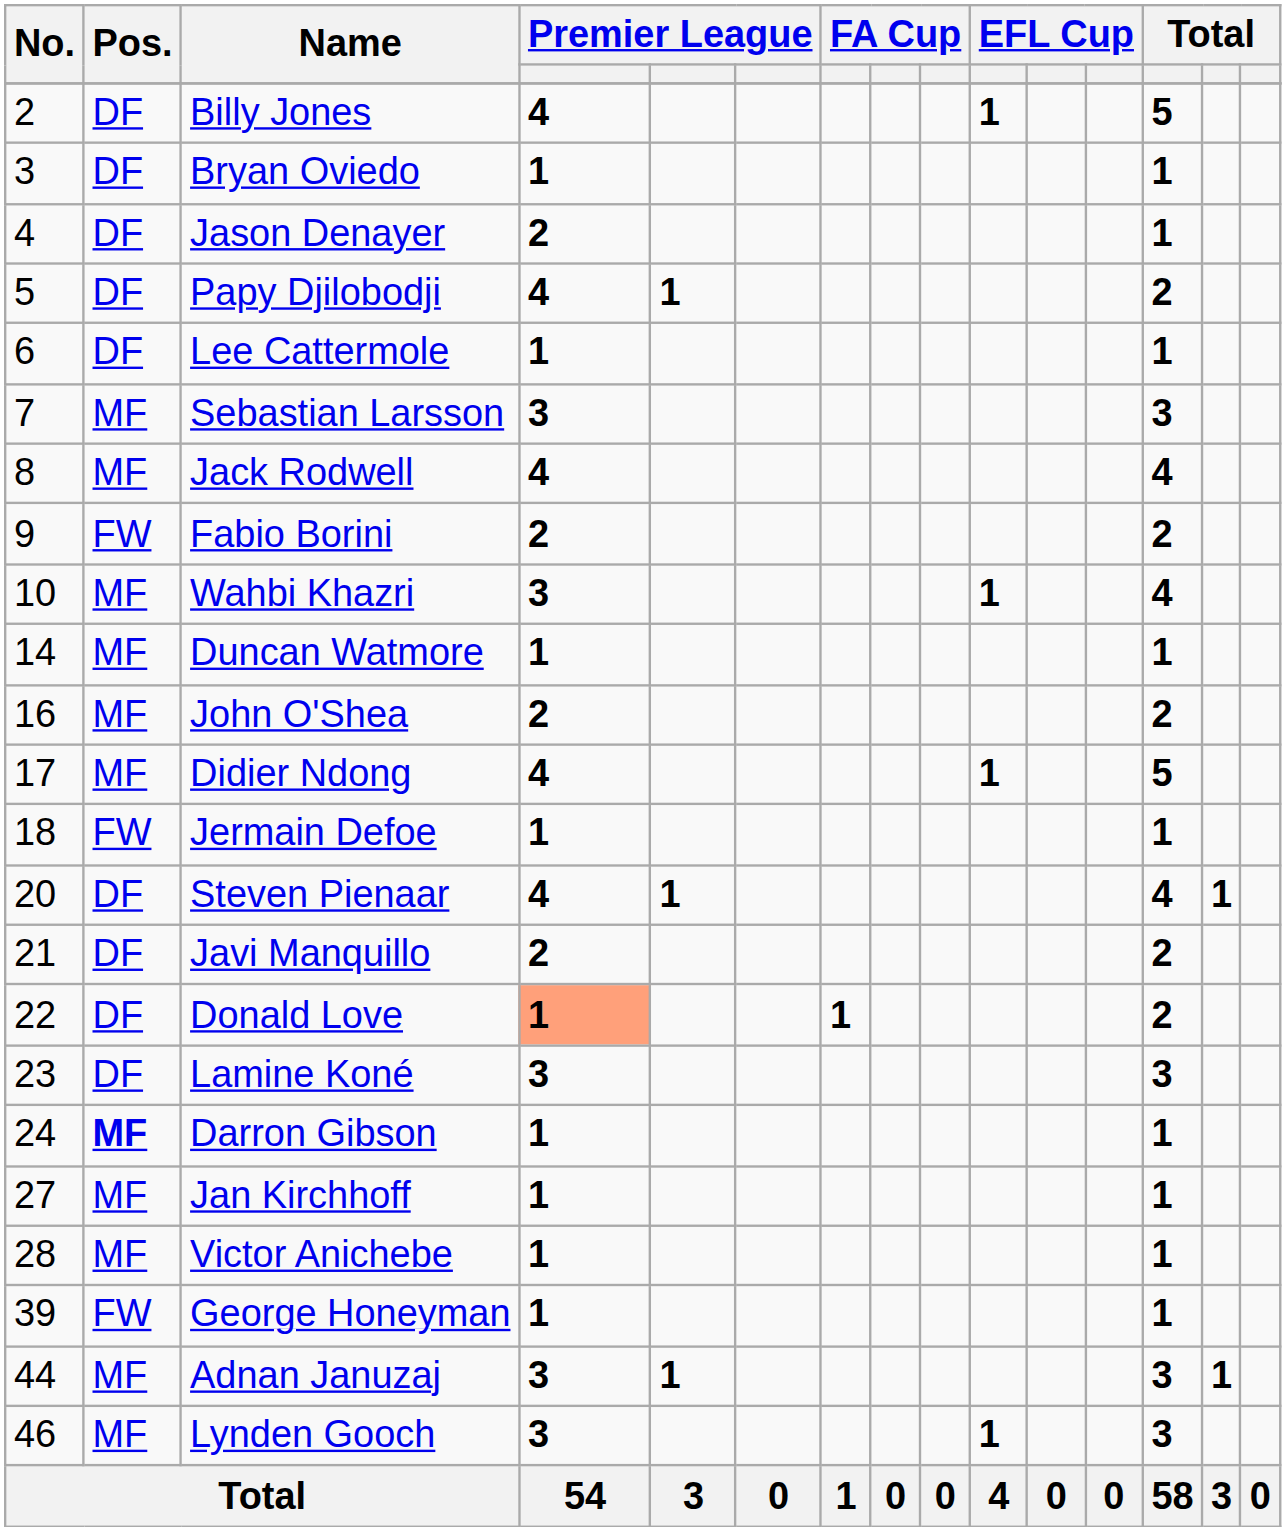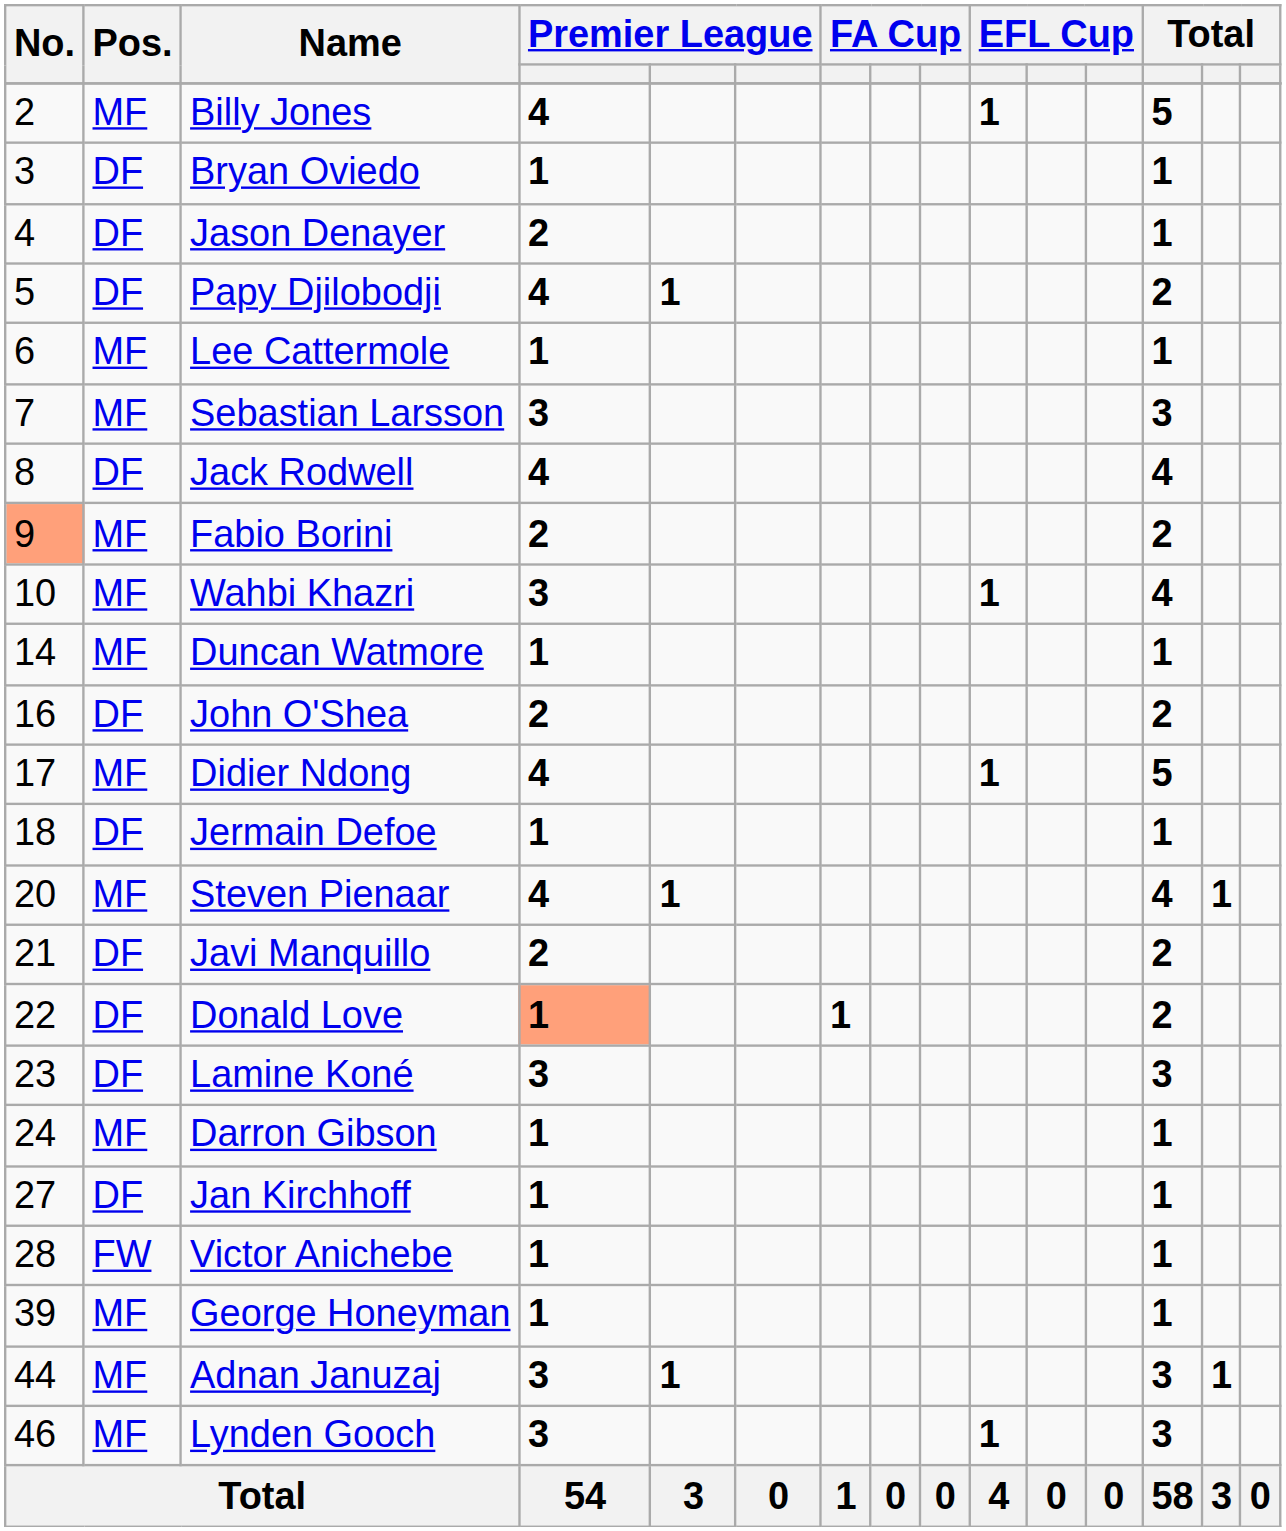Billy Jones | Pos.: DF -> MF
Lee Cattermole | Pos.: DF -> MF
Jack Rodwell | Pos.: MF -> DF
Fabio Borini | No.: no background -> lightsalmon background
Fabio Borini | Pos.: FW -> MF
John O'Shea | Pos.: MF -> DF
Jermain Defoe | Pos.: FW -> DF
Steven Pienaar | Pos.: DF -> MF
Darron Gibson | Pos.: bold -> normal
Jan Kirchhoff | Pos.: MF -> DF
Victor Anichebe | Pos.: MF -> FW
George Honeyman | Pos.: FW -> MF
